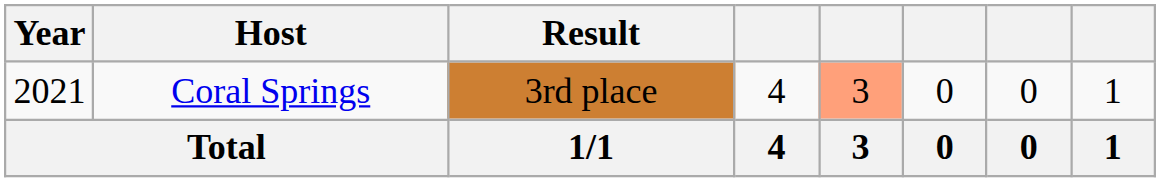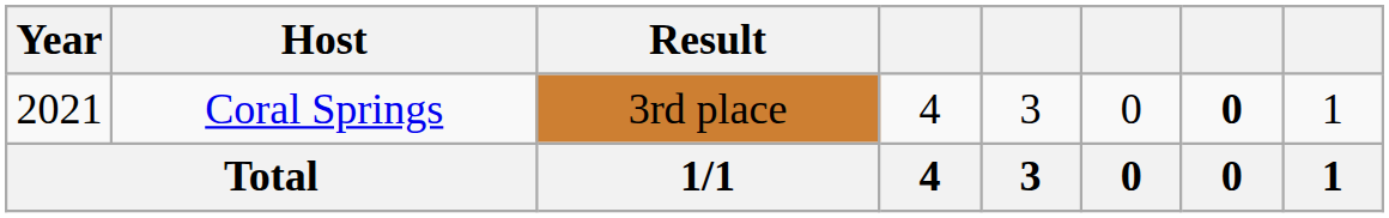Coral Springs | column 5: lightsalmon background -> no background
Coral Springs | column 7: normal -> bold
